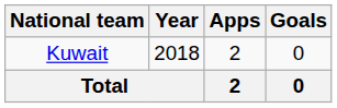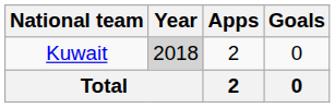Kuwait | Year: no background -> lightgrey background
